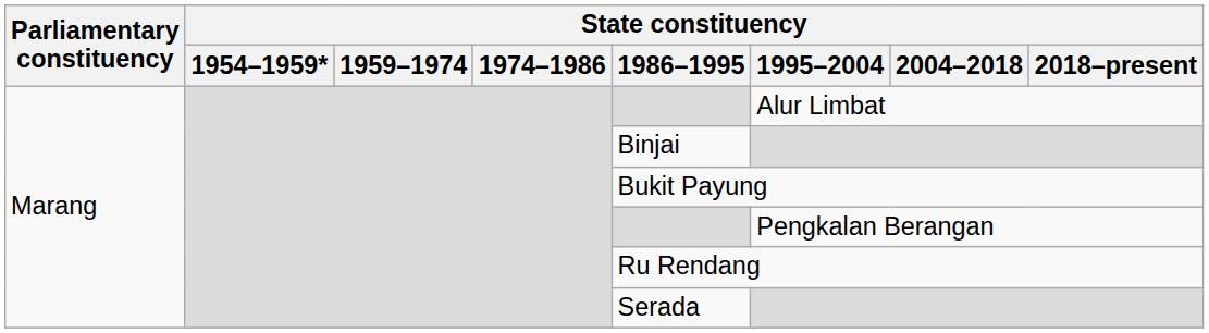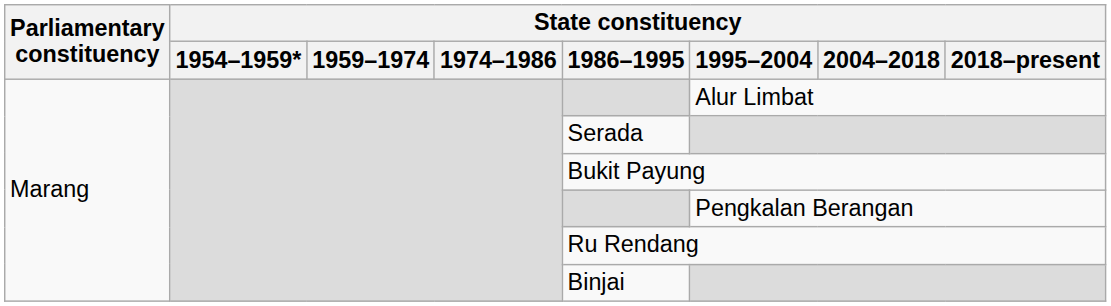row 4 | State constituency / 1986–1995: Binjai -> Serada
row 8 | State constituency / 1986–1995: Serada -> Binjai
